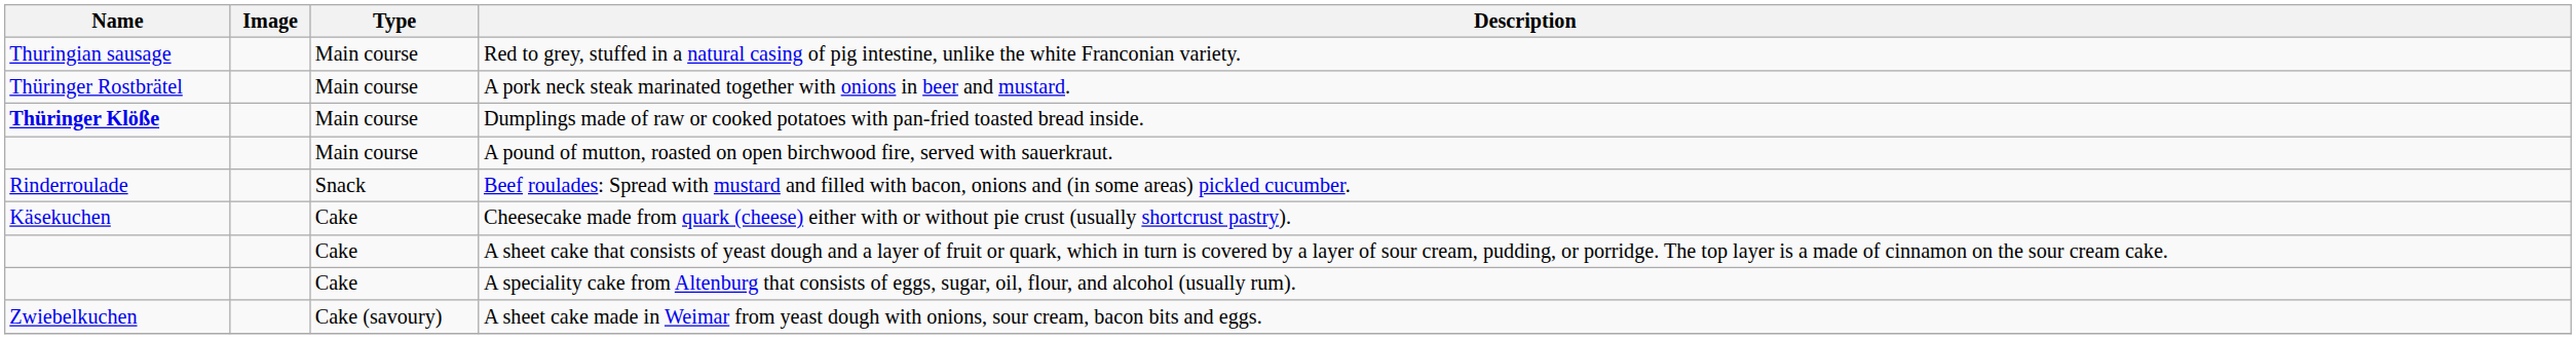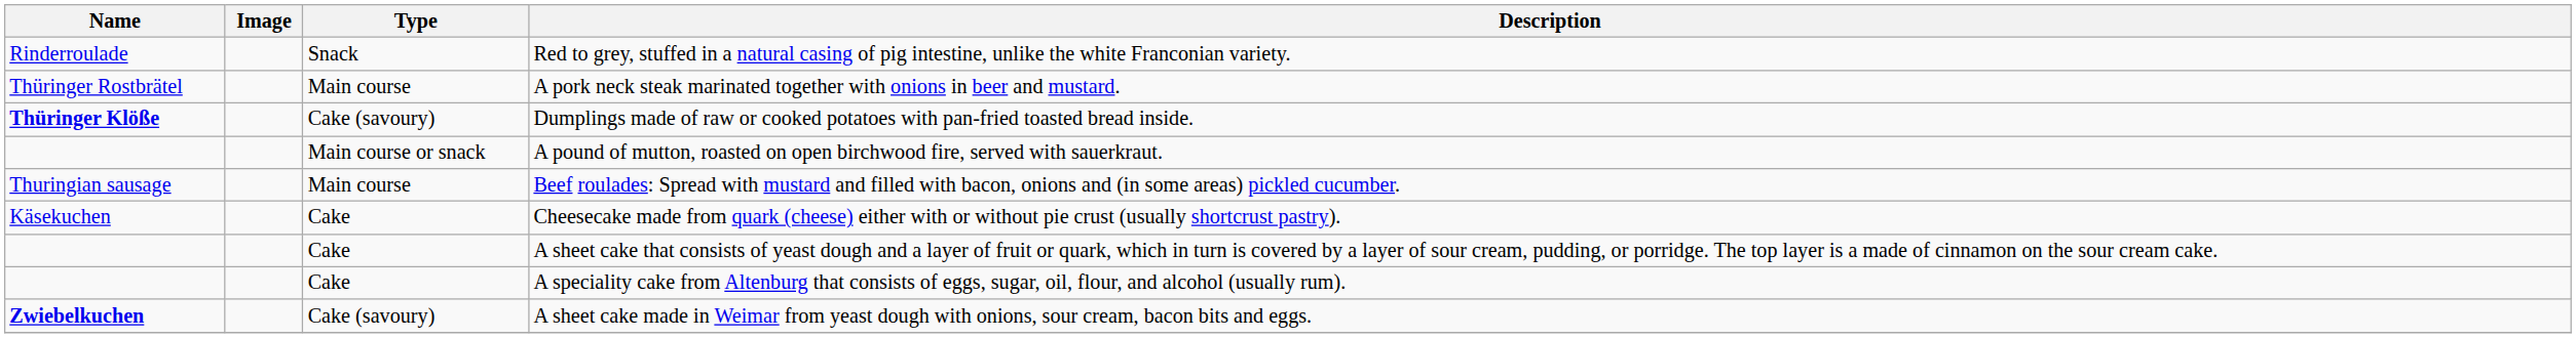row 2 | Name: Thuringian sausage -> Rinderroulade
row 2 | Type: Main course -> Snack
row 4 | Type: Main course -> Cake (savoury)
row 5 | Type: Main course -> Main course or snack
row 6 | Name: Rinderroulade -> Thuringian sausage
row 6 | Type: Snack -> Main course
row 10 | Name: normal -> bold
